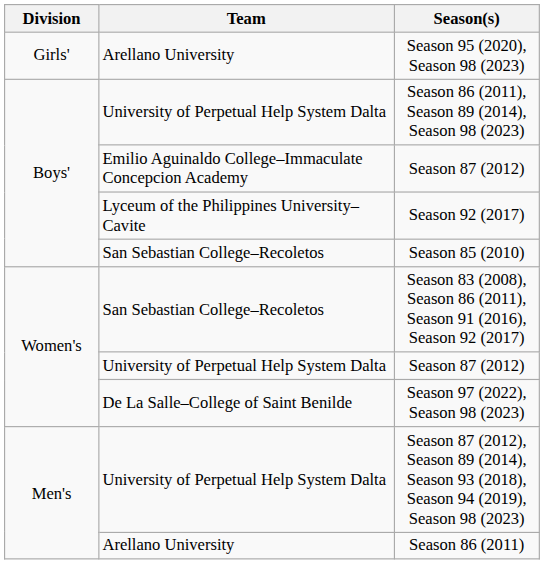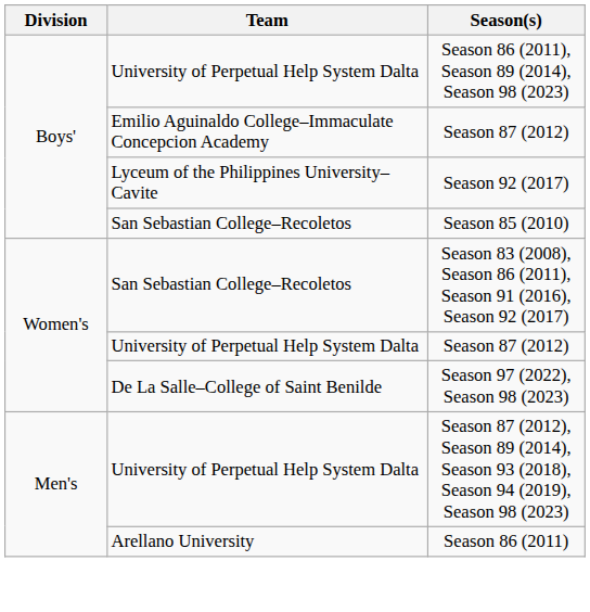- row: Girls' | Arellano University | Season 95 (2020), Season 98 (2023)
